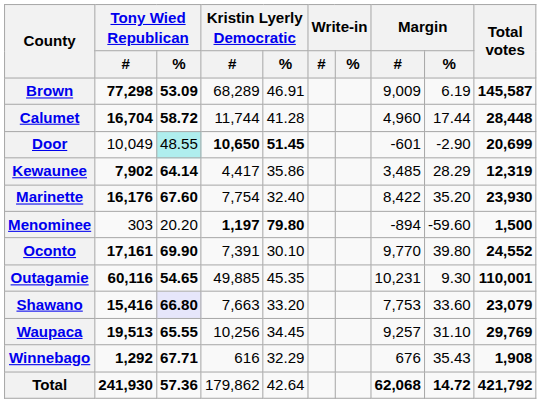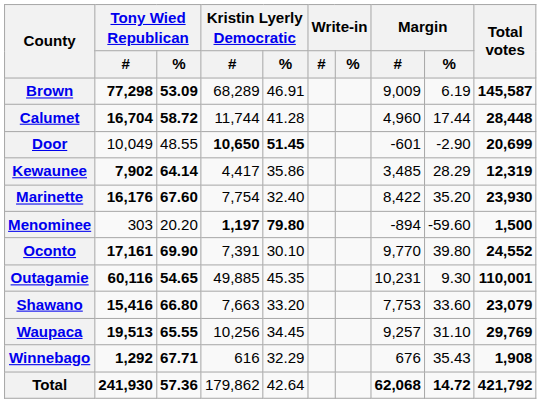Door | Tony Wied Republican / %: paleturquoise background -> no background
Shawano | Tony Wied Republican / %: lavender background -> no background
